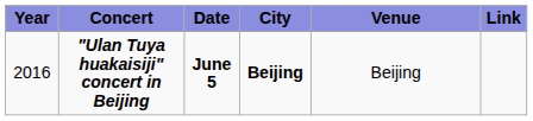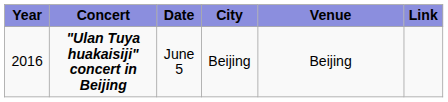"Ulan Tuya huakaisiji" concert in Beijing | Date: bold -> normal
"Ulan Tuya huakaisiji" concert in Beijing | City: bold -> normal
